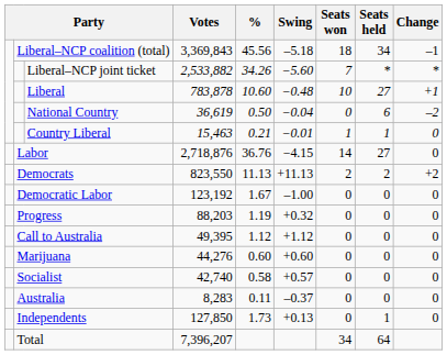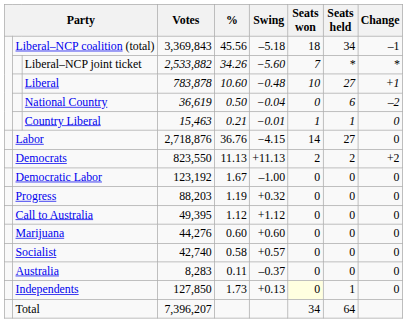Independents | Seats won: no background -> lightyellow background
